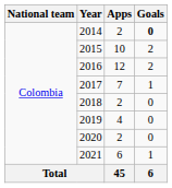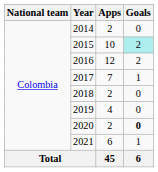2014 | Goals: bold -> normal
2015 | Goals: no background -> paleturquoise background
2020 | Goals: normal -> bold
